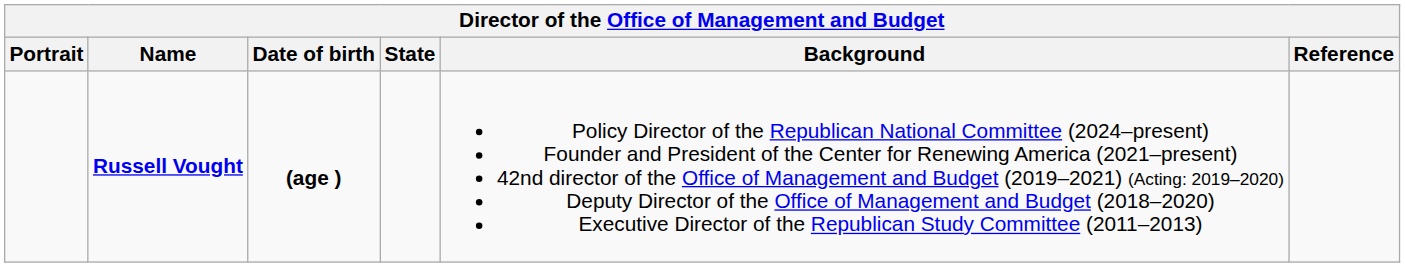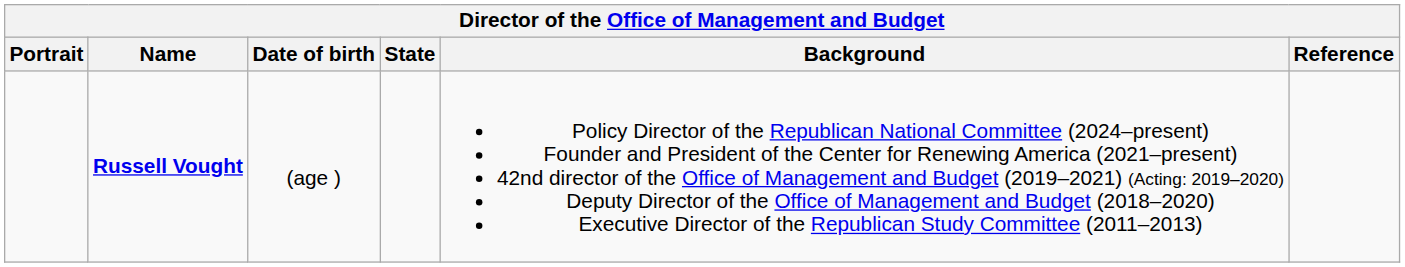Russell Vought | Date of birth: bold -> normal
